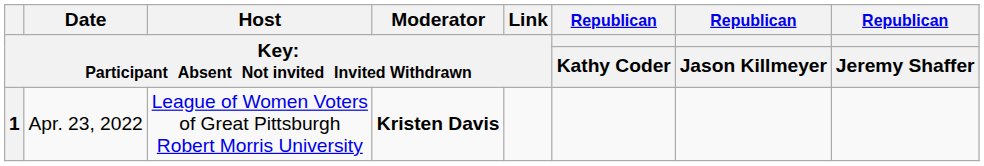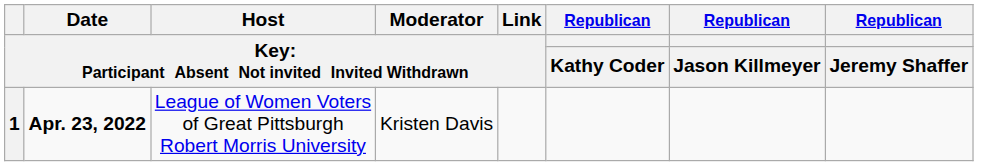1 | column 2: normal -> bold
1 | column 4: bold -> normal
